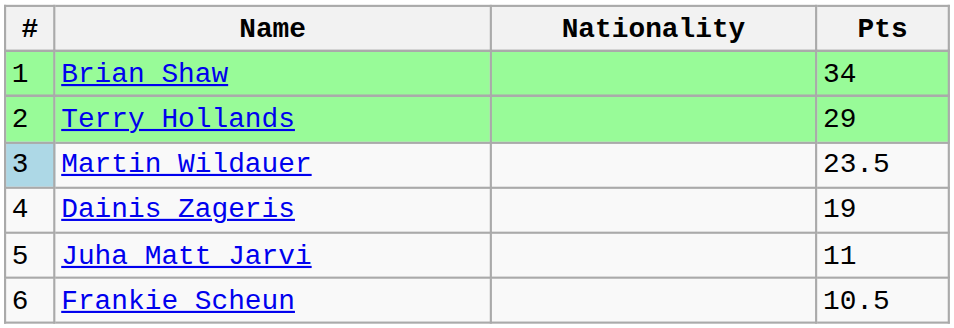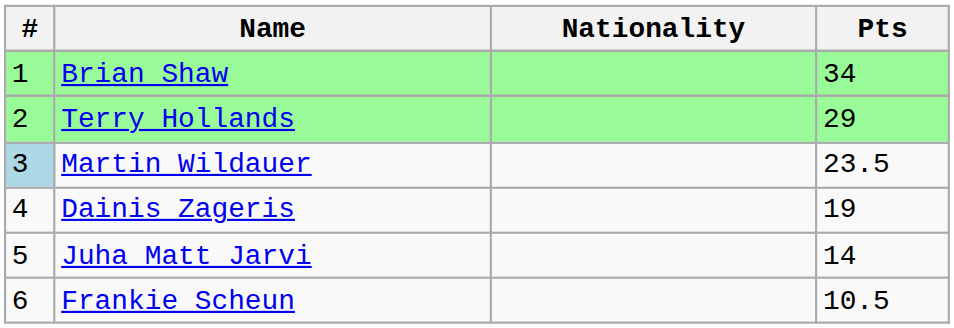Juha Matt Jarvi | Pts: 11 -> 14
